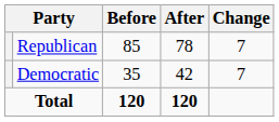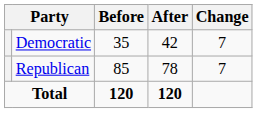rows swapped: Republican <-> Democratic
